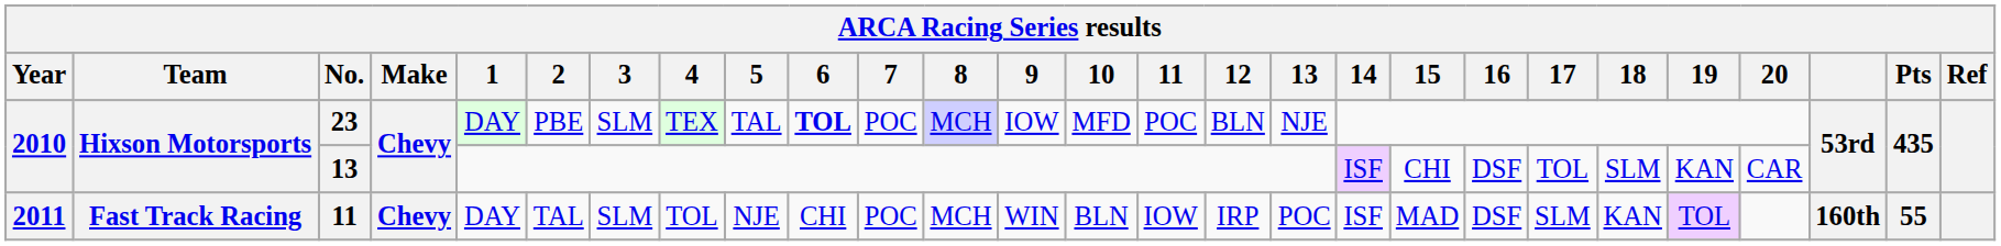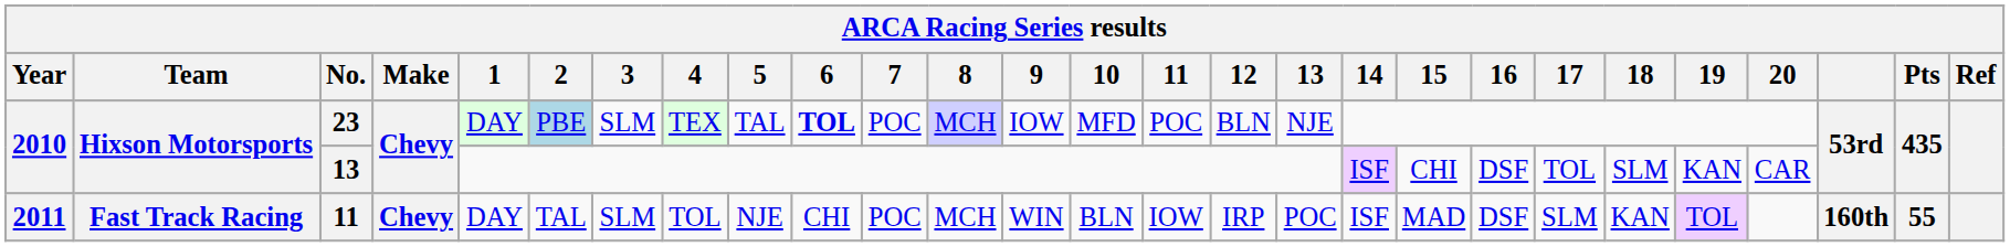23 | 2: no background -> lightblue background
